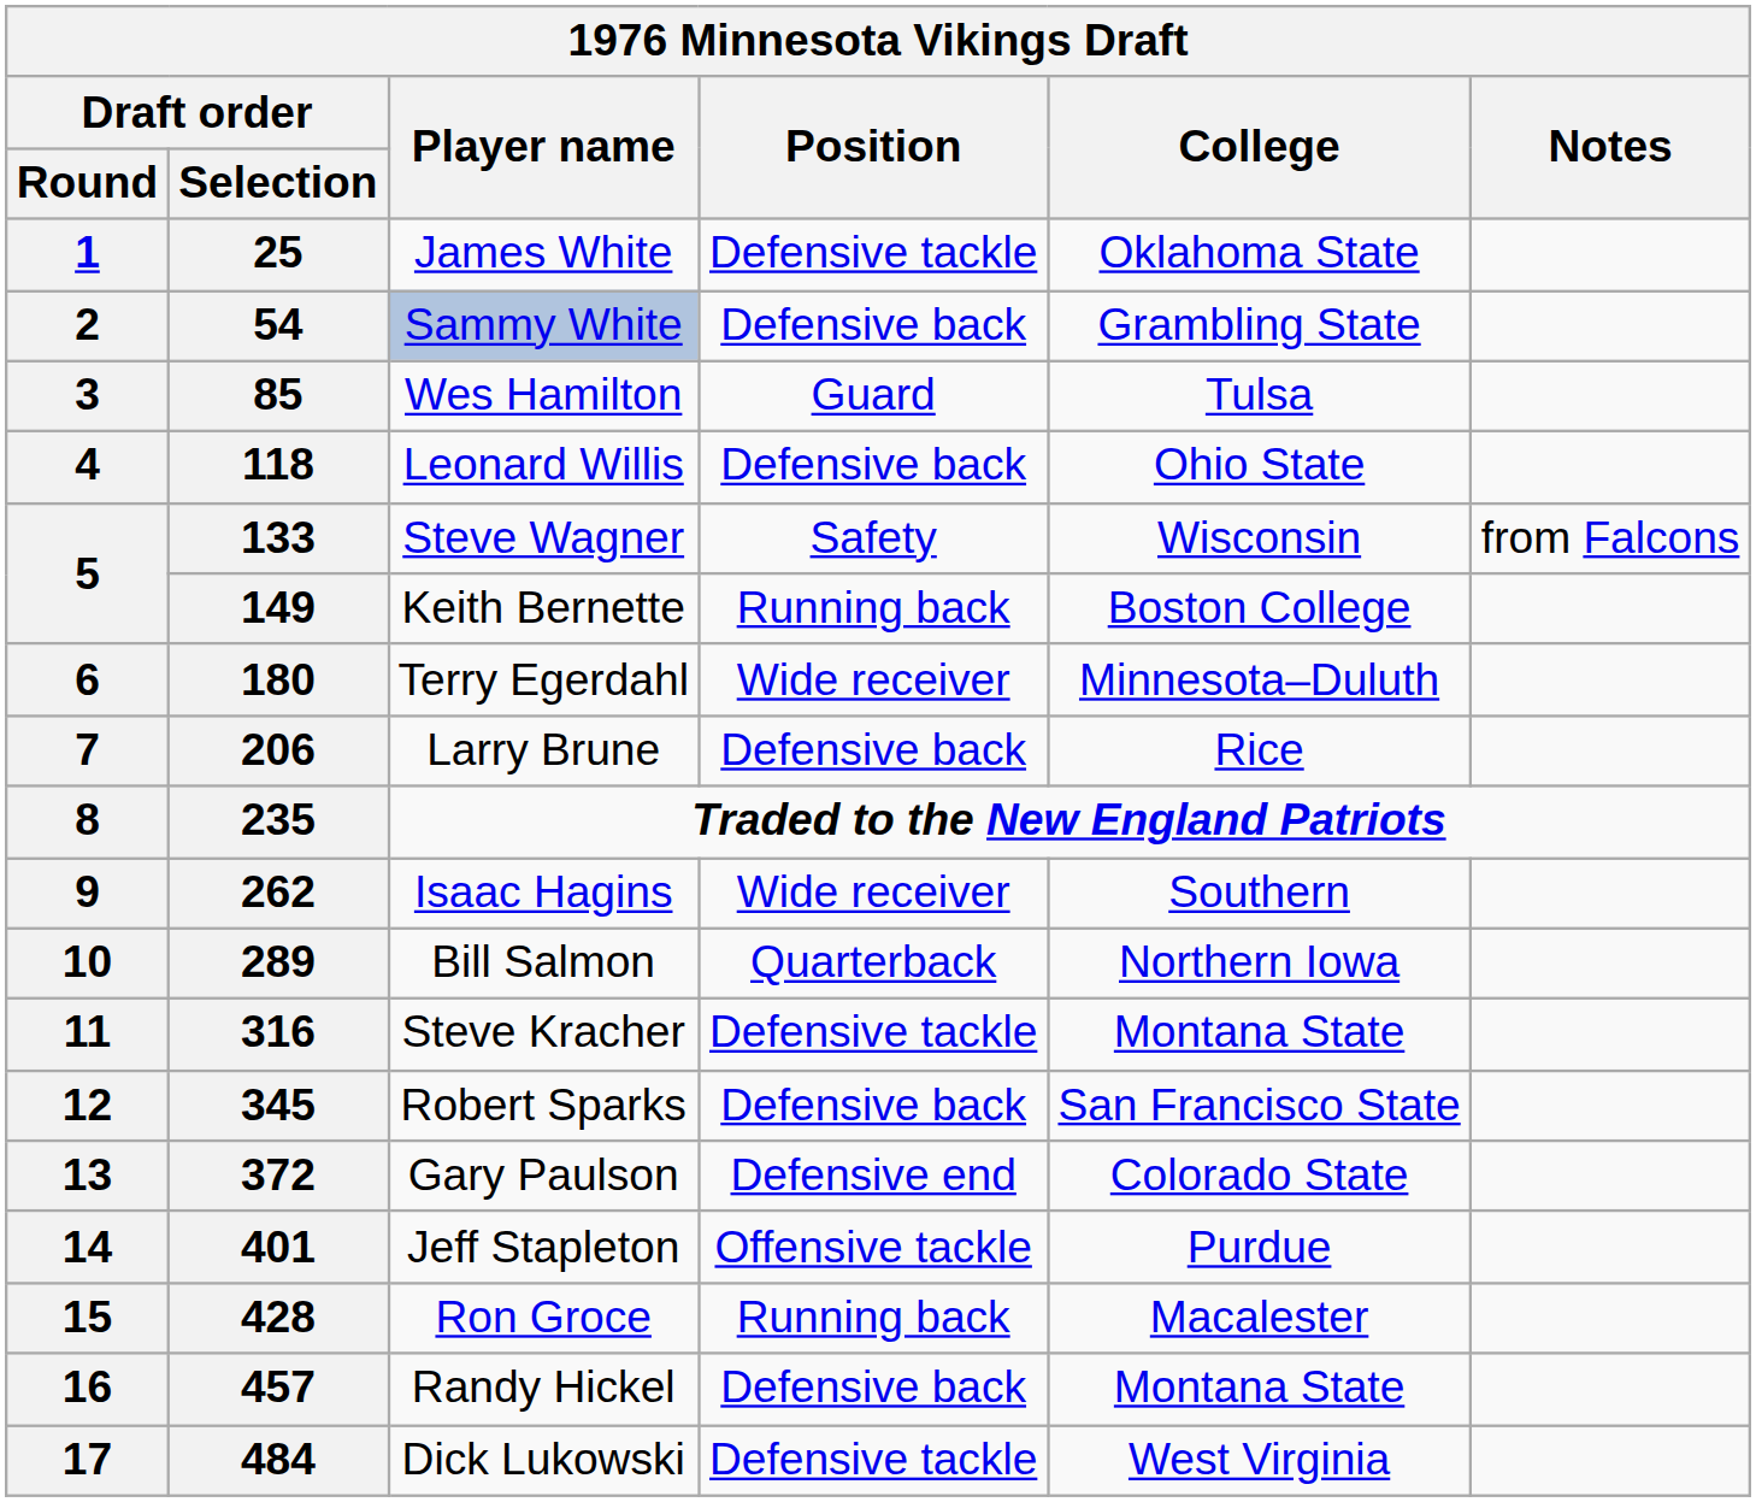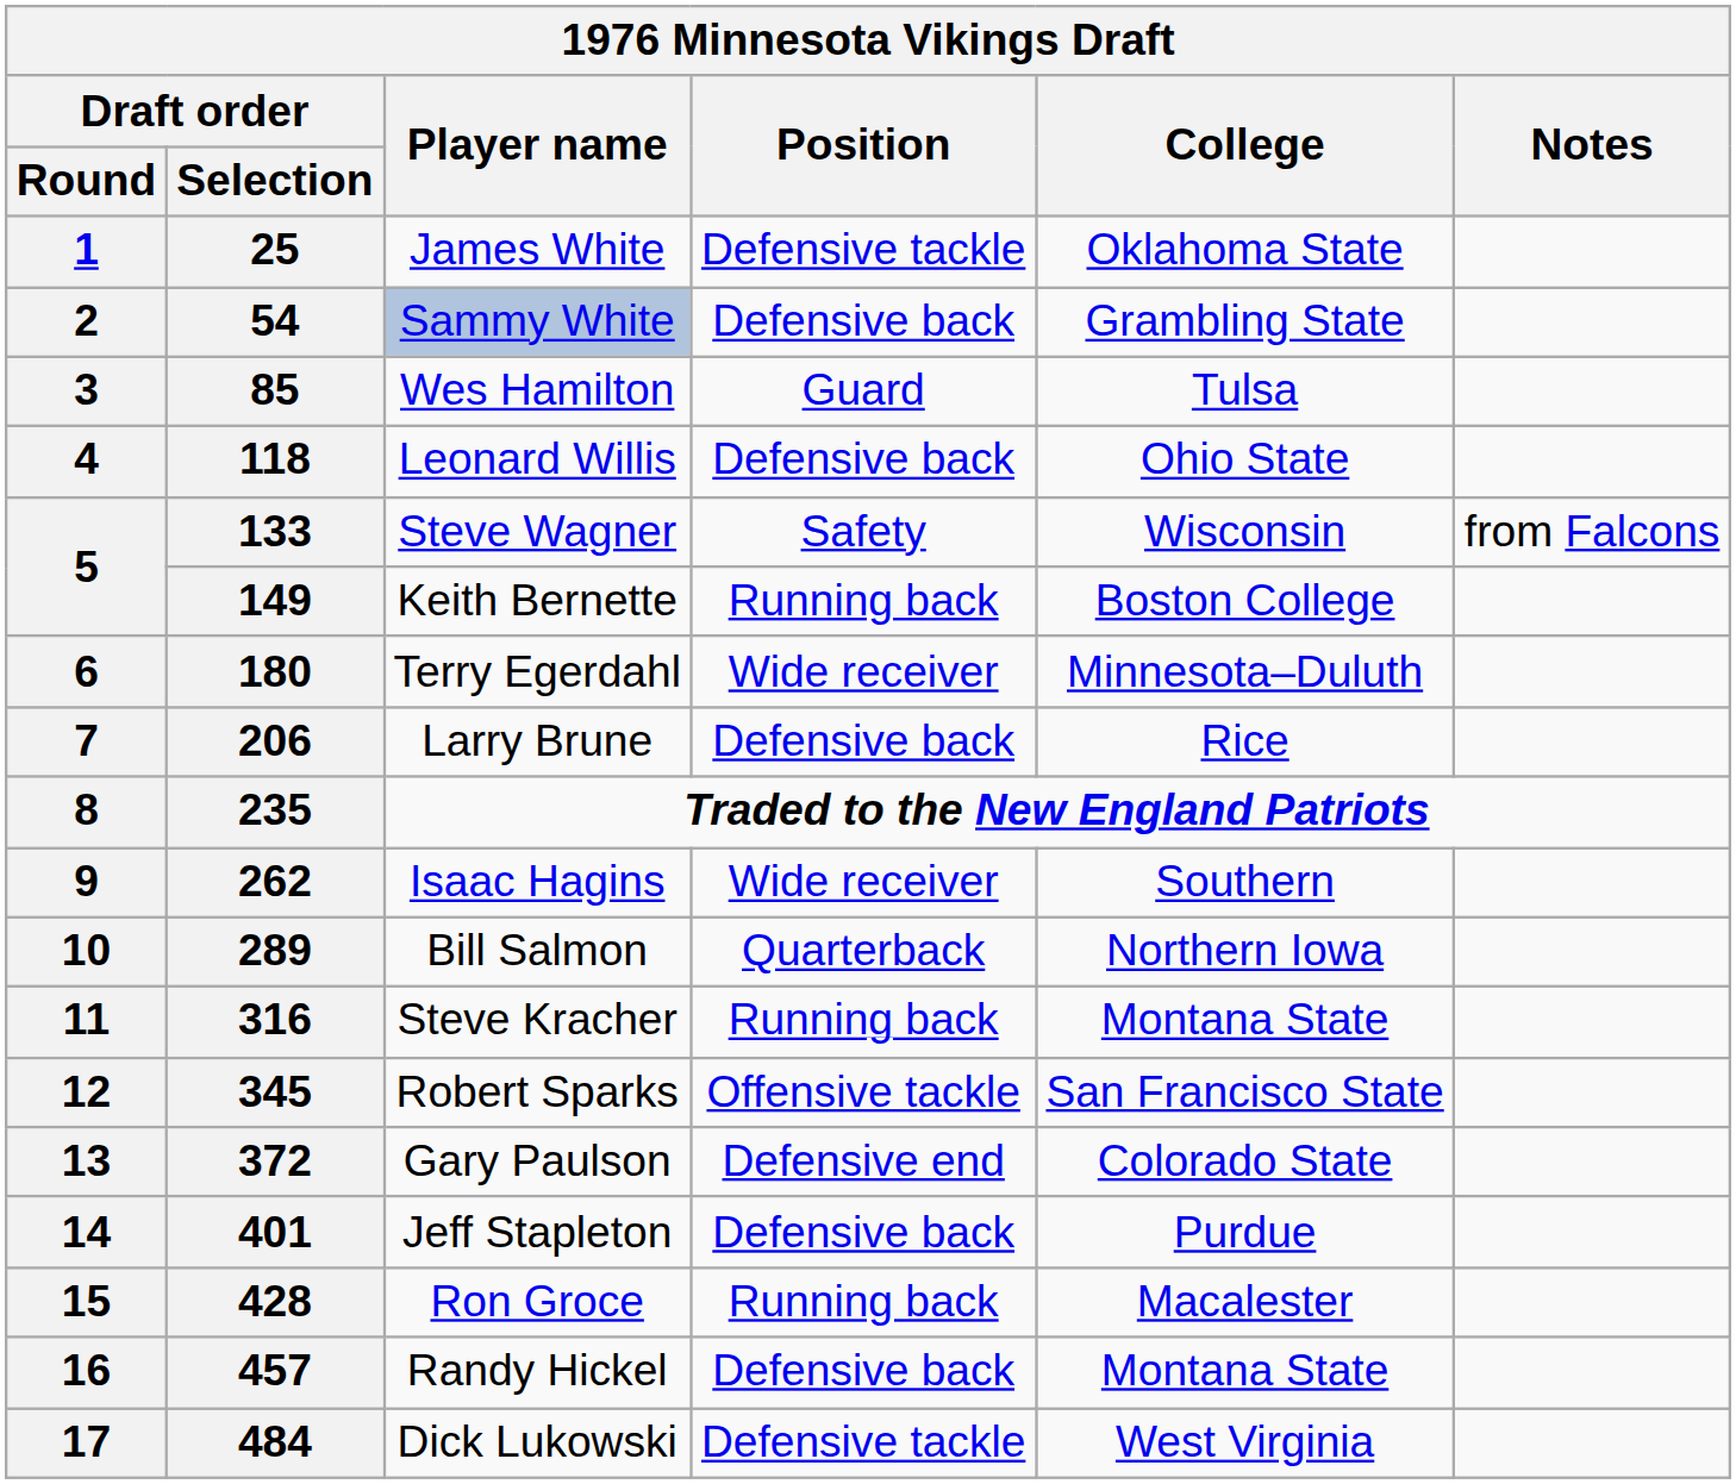316 | Position: Defensive tackle -> Running back
345 | Position: Defensive back -> Offensive tackle
401 | Position: Offensive tackle -> Defensive back
